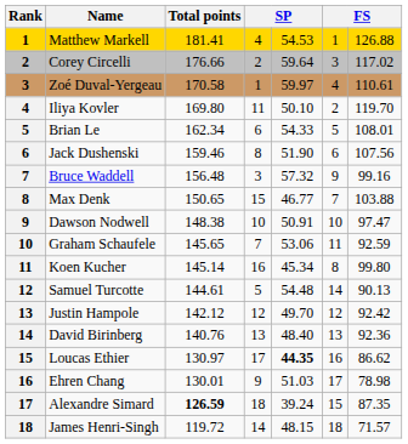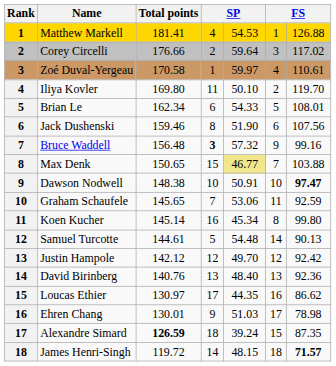Bruce Waddell | column 4: normal -> bold
Max Denk | column 5: no background -> khaki background
Dawson Nodwell | column 7: normal -> bold
Loucas Ethier | column 5: bold -> normal
James Henri-Singh | column 7: normal -> bold
